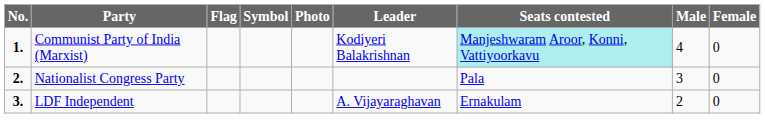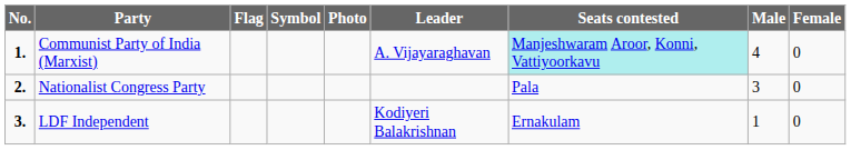Communist Party of India (Marxist) | Leader: Kodiyeri Balakrishnan -> A. Vijayaraghavan
LDF Independent | Leader: A. Vijayaraghavan -> Kodiyeri Balakrishnan
LDF Independent | Male: 2 -> 1
